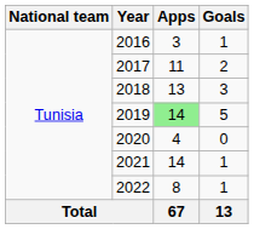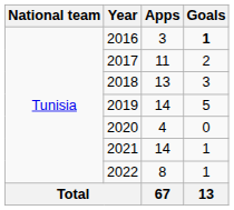2016 | Goals: normal -> bold
2019 | Apps: lightgreen background -> no background
